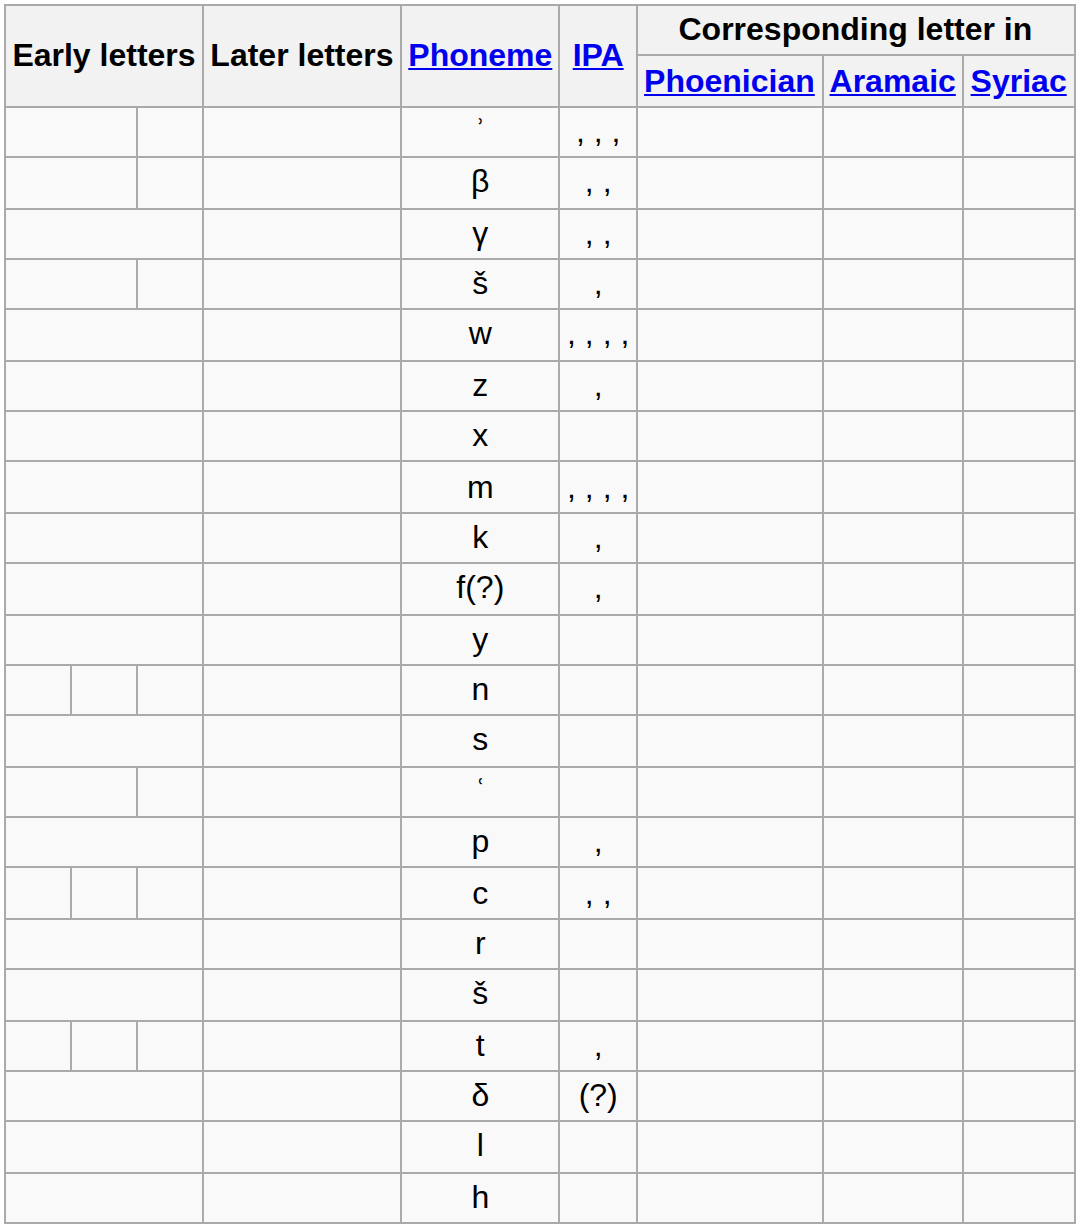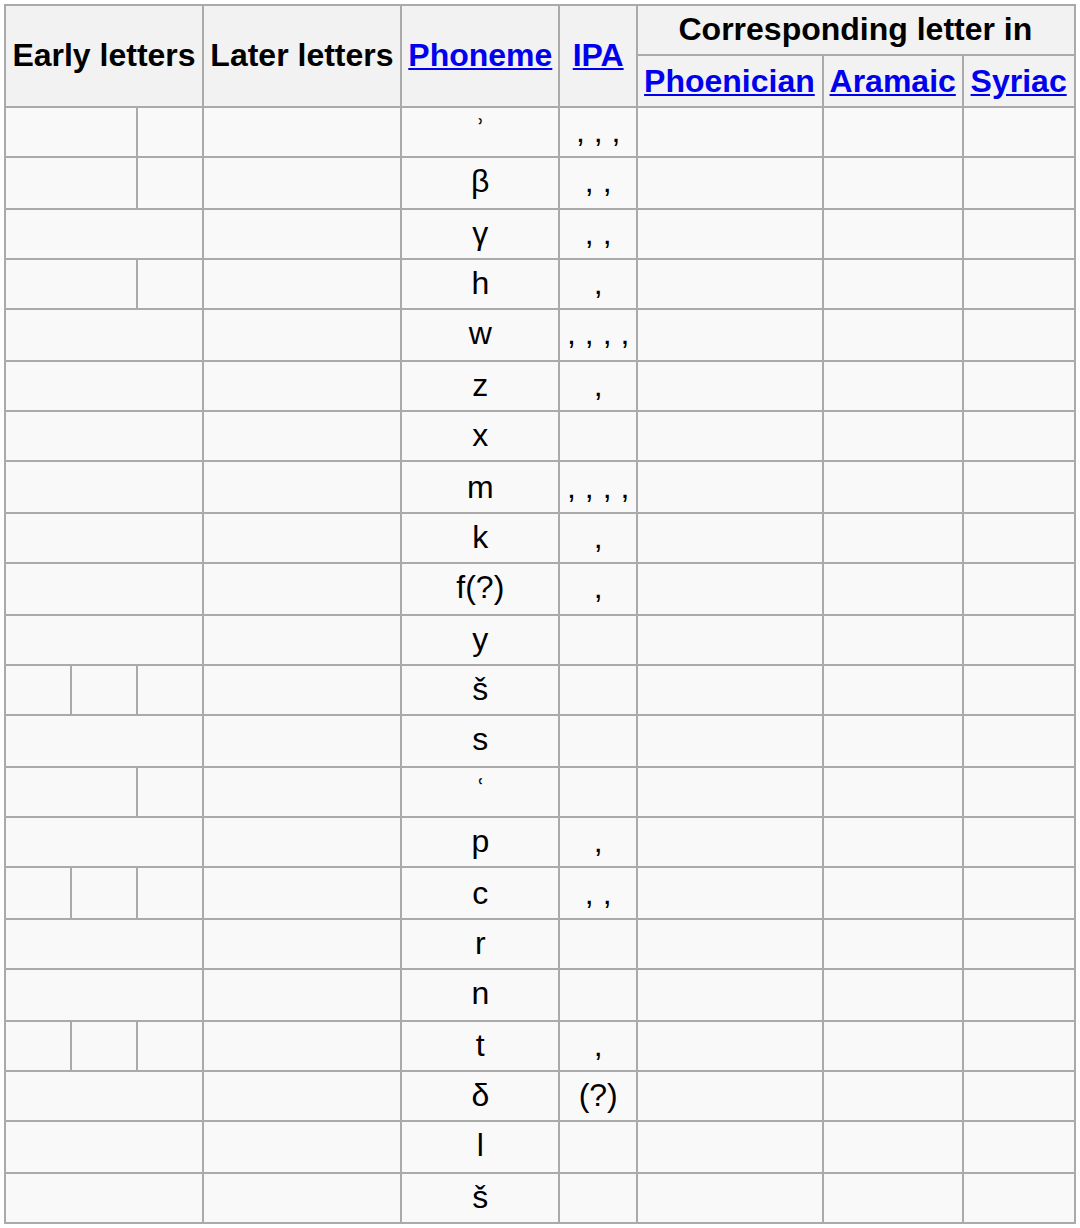row 6 | Phoneme: š -> h
row 14 | Phoneme: n -> š
row 20 | Phoneme: š -> n
row 24 | Phoneme: h -> š
